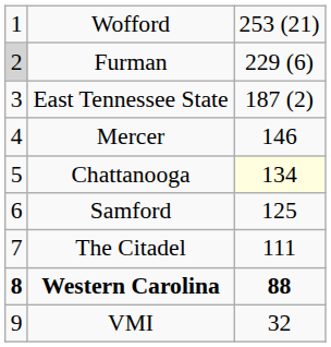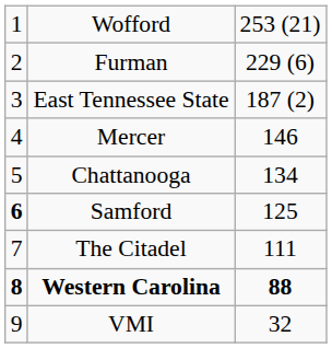Furman | column 1: lightgrey background -> no background
Chattanooga | column 3: lightyellow background -> no background
Samford | column 1: normal -> bold
